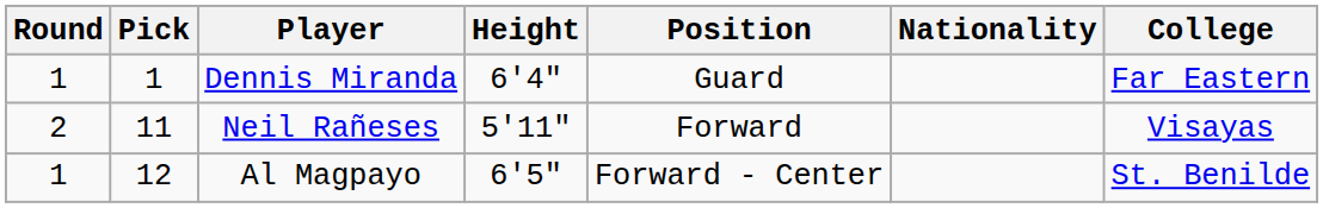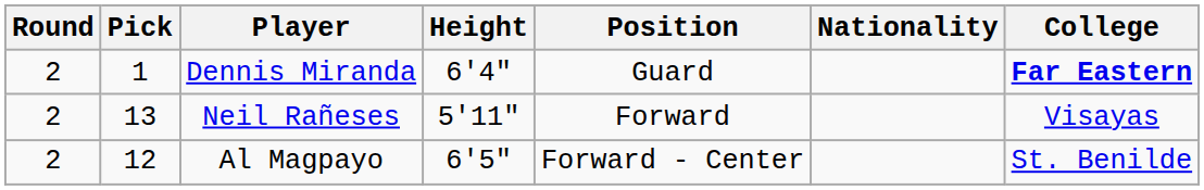Dennis Miranda | Round: 1 -> 2
Dennis Miranda | College: normal -> bold
Neil Rañeses | Pick: 11 -> 13
Al Magpayo | Round: 1 -> 2
